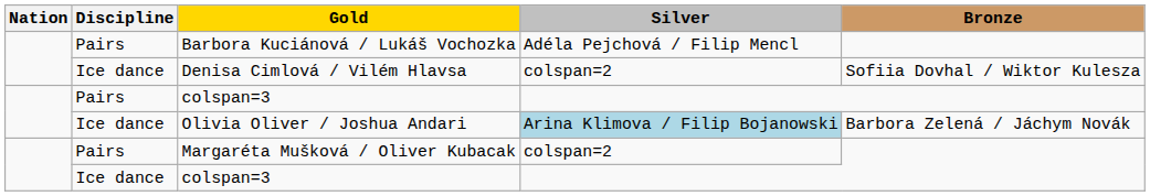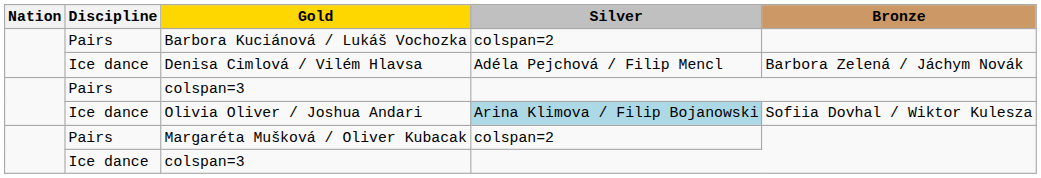Barbora Kuciánová / Lukáš Vochozka | Silver: Adéla Pejchová / Filip Mencl -> colspan=2
Denisa Cimlová / Vilém Hlavsa | Silver: colspan=2 -> Adéla Pejchová / Filip Mencl
Denisa Cimlová / Vilém Hlavsa | Bronze: Sofiia Dovhal / Wiktor Kulesza -> Barbora Zelená / Jáchym Novák
Olivia Oliver / Joshua Andari | Bronze: Barbora Zelená / Jáchym Novák -> Sofiia Dovhal / Wiktor Kulesza
